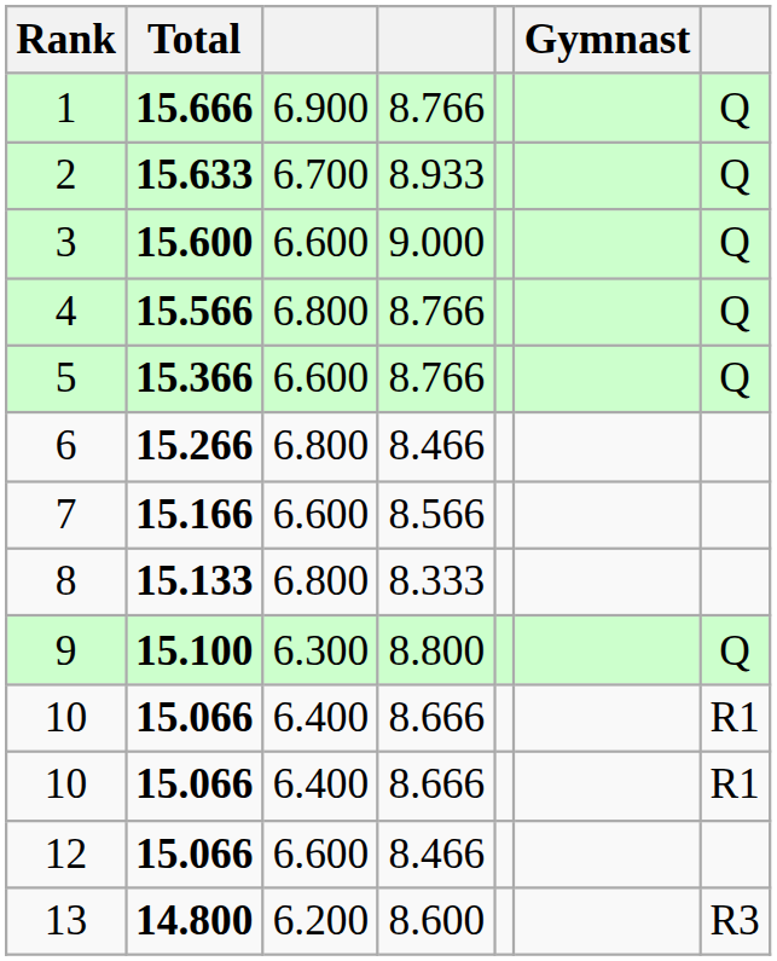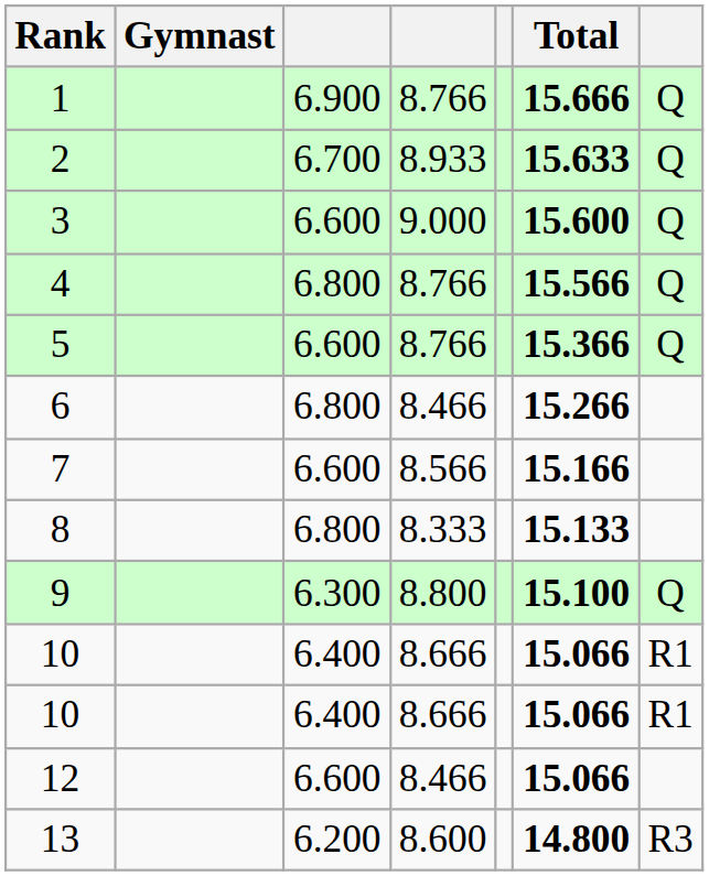columns swapped: Gymnast <-> Total
